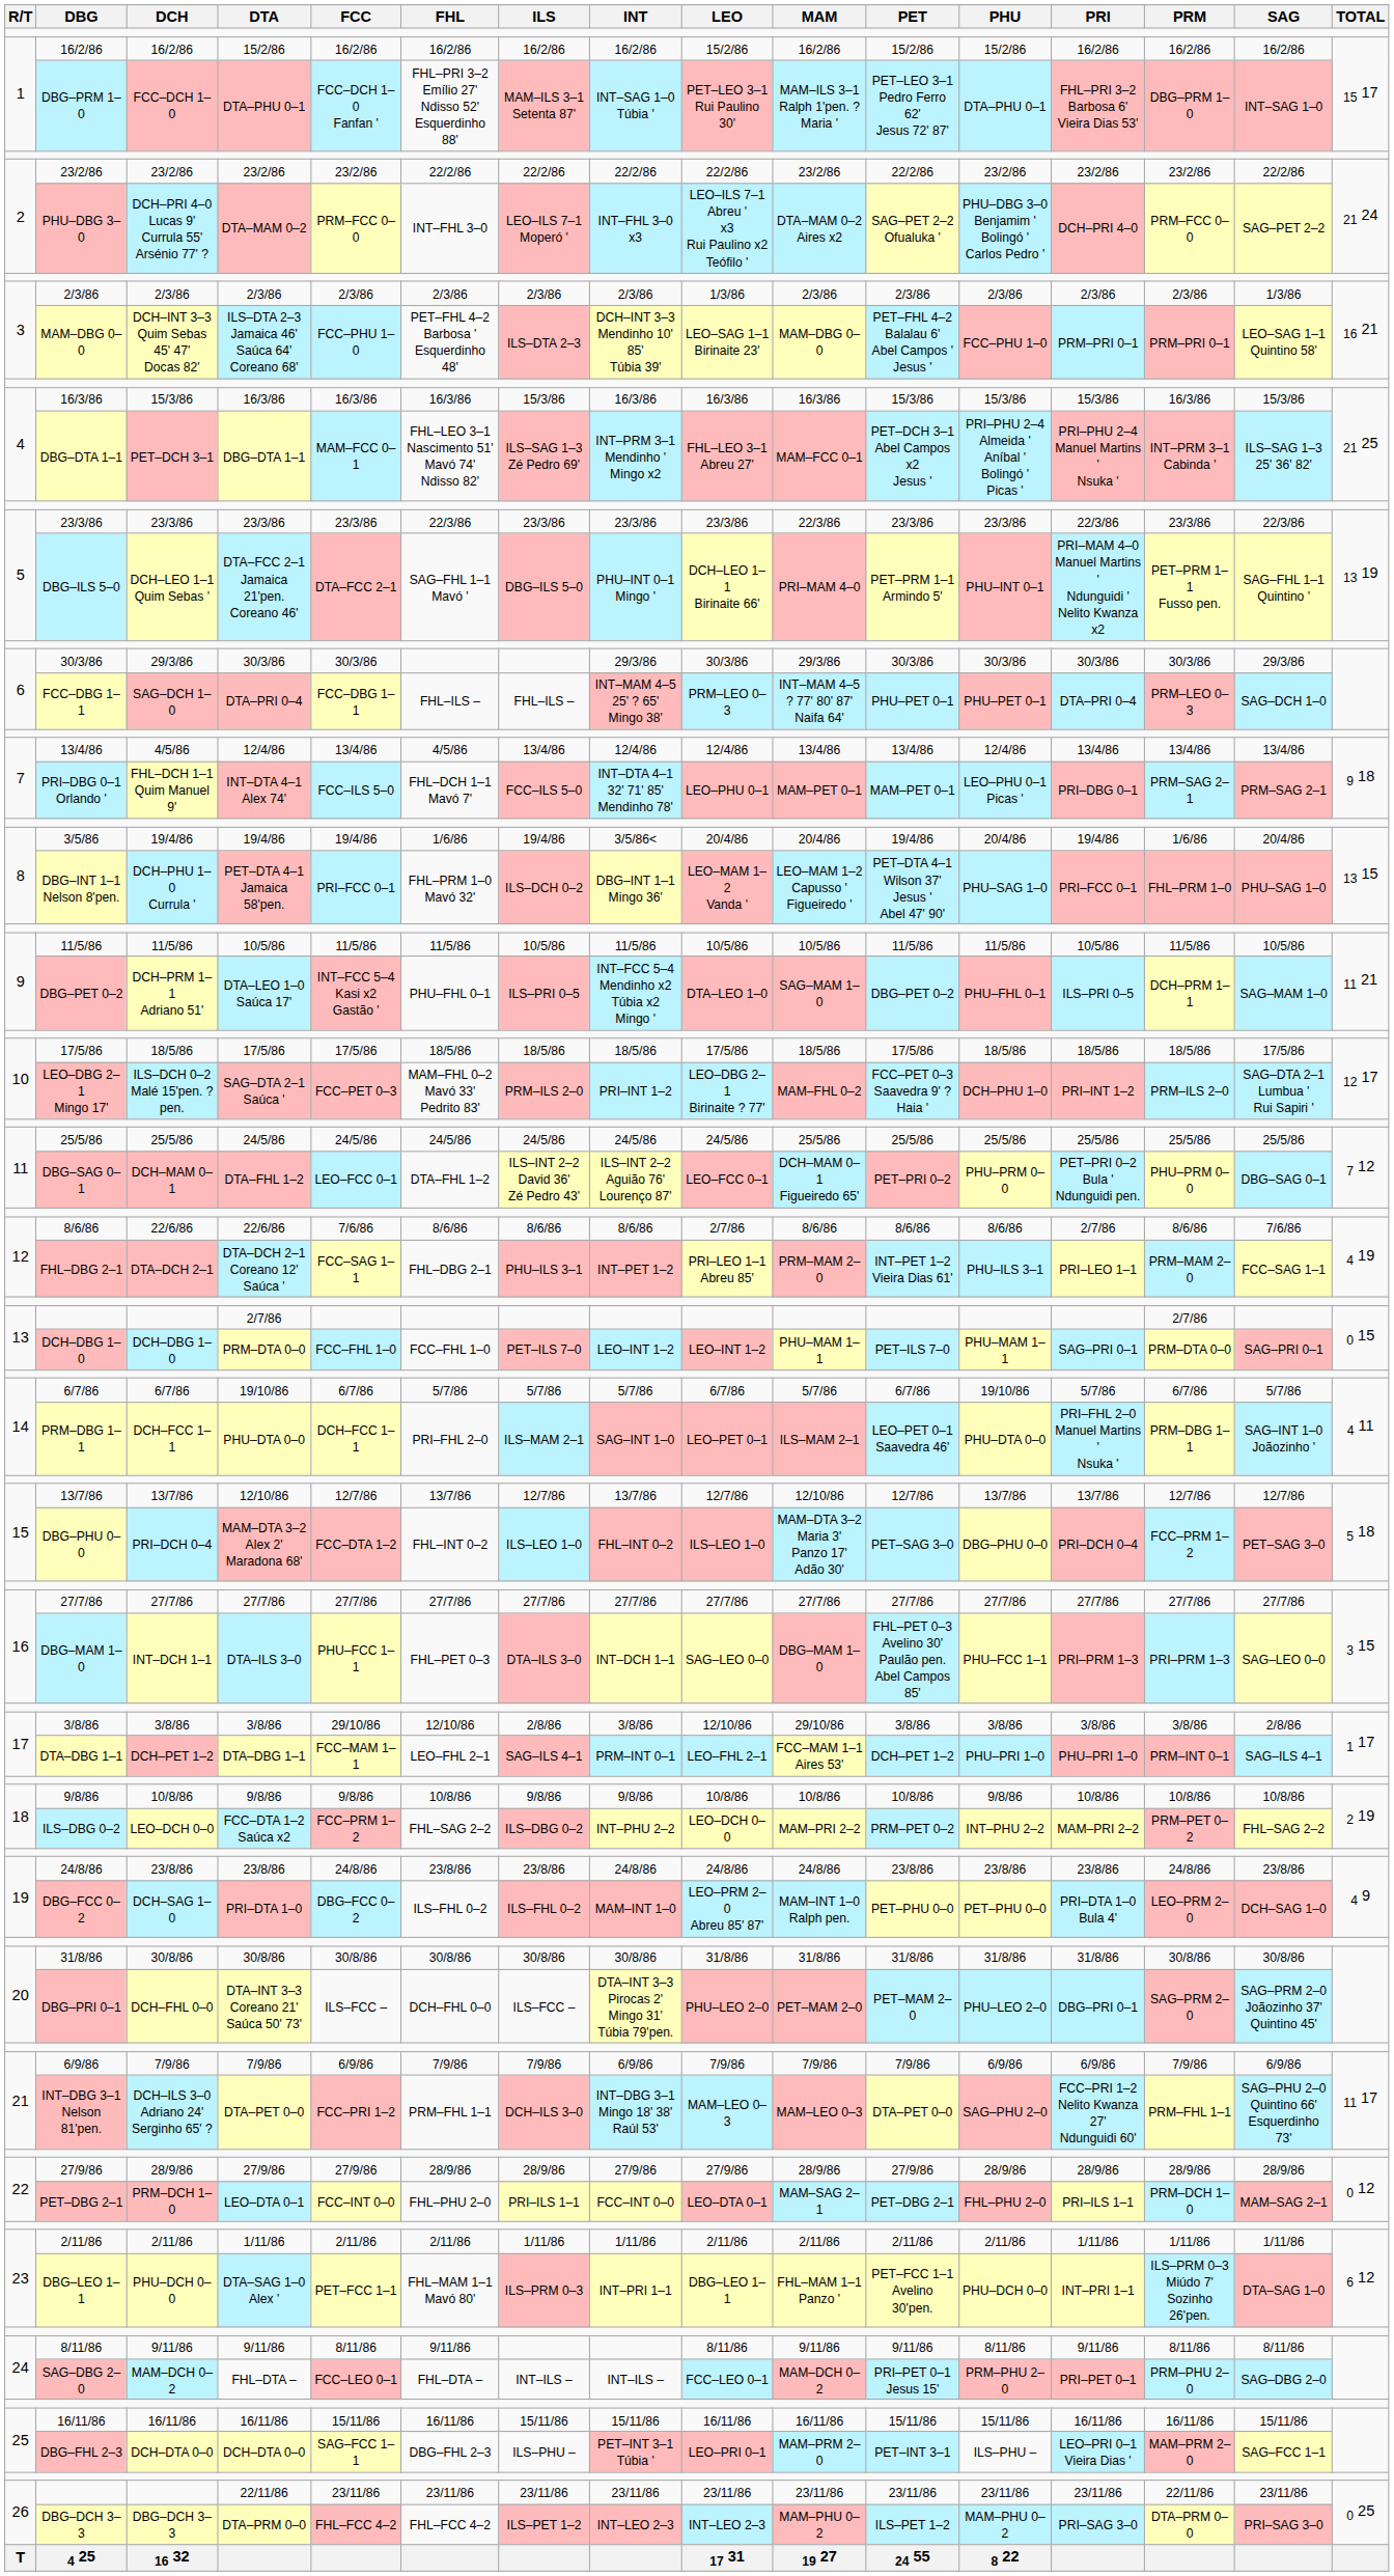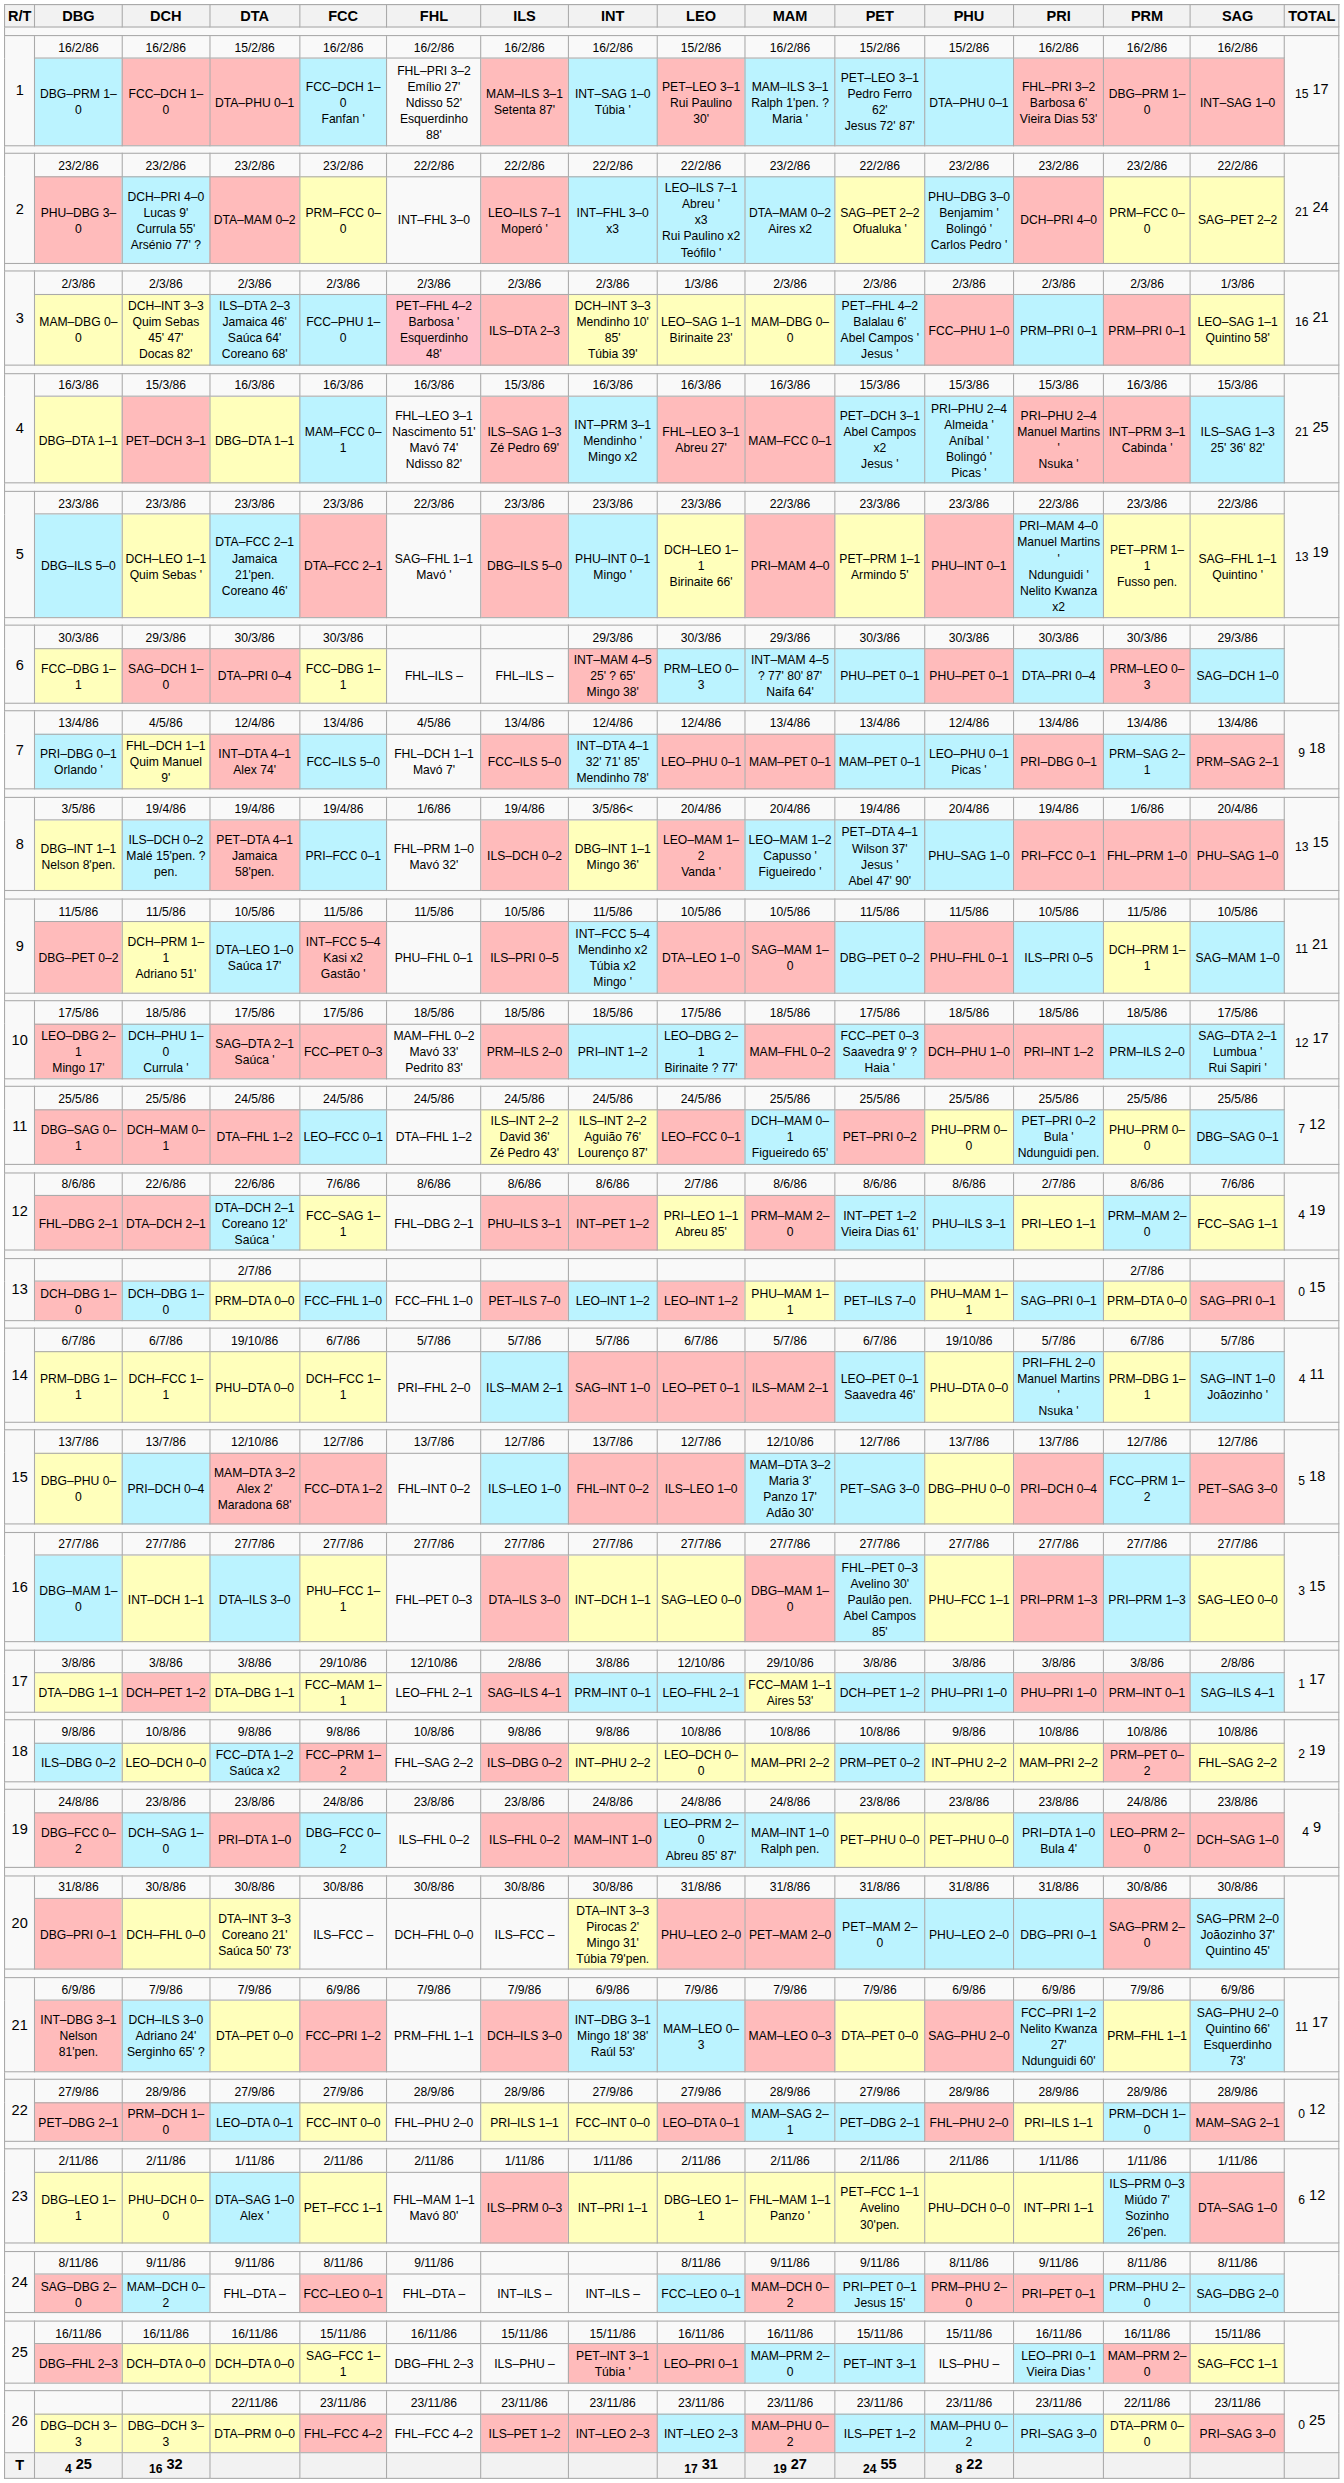ILS–DTA 2–3 Jamaica 46' Saúca 64' Coreano 68' | FHL: no background -> pink background
PET–DTA 4–1 Jamaica 58'pen. | DCH: DCH–PHU 1–0 Currula ' -> ILS–DCH 0–2 Malé 15'pen. ?pen.
SAG–DTA 2–1 Saúca ' | DCH: ILS–DCH 0–2 Malé 15'pen. ?pen. -> DCH–PHU 1–0 Currula '
